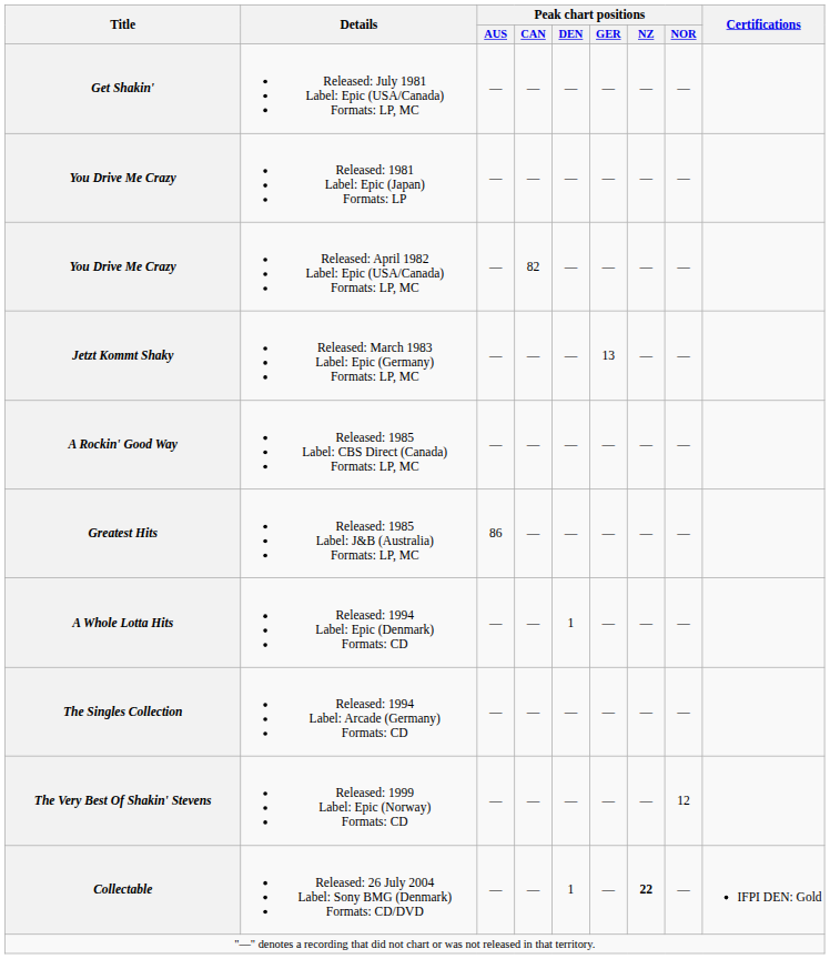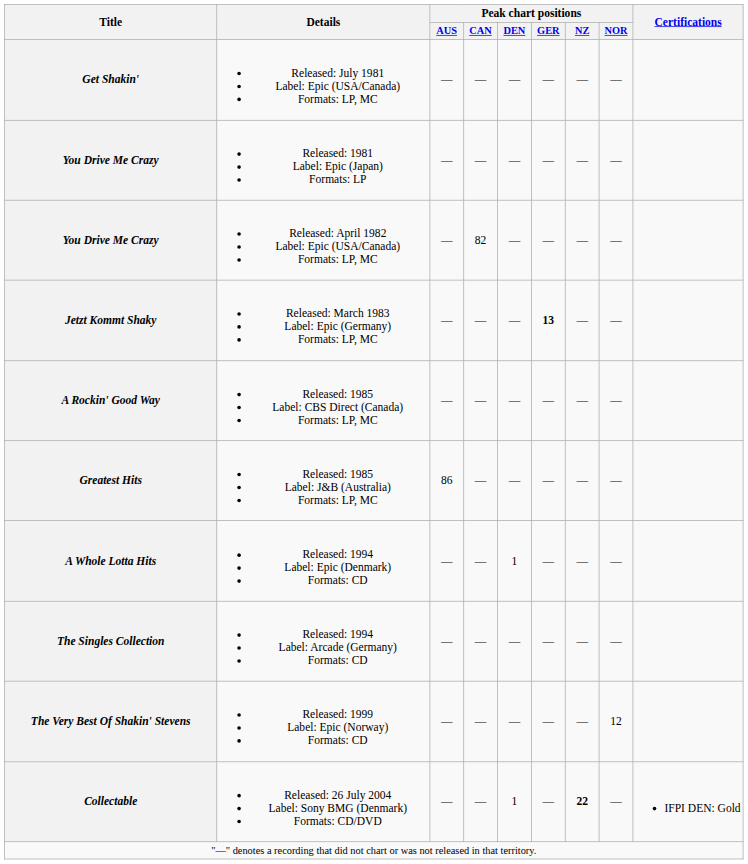Jetzt Kommt Shaky | Peak chart positions / GER: normal -> bold
